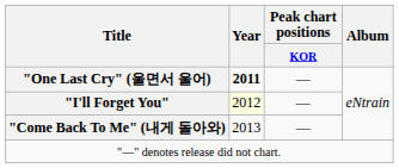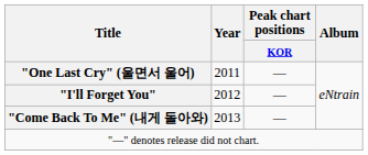"One Last Cry" (울면서 울어) | Year: bold -> normal
"I'll Forget You" | Year: lightyellow background -> no background
